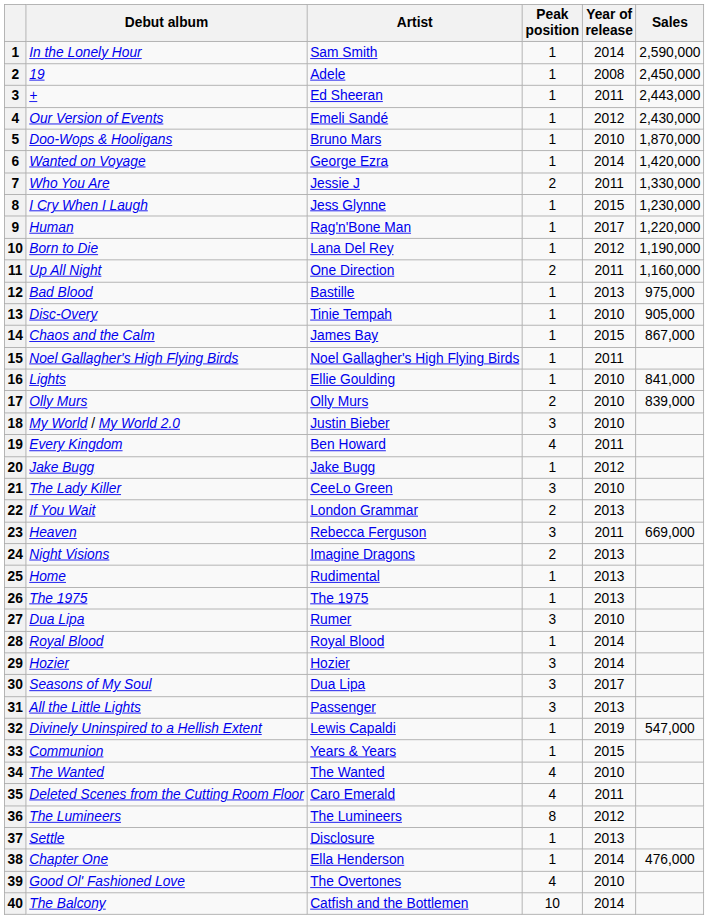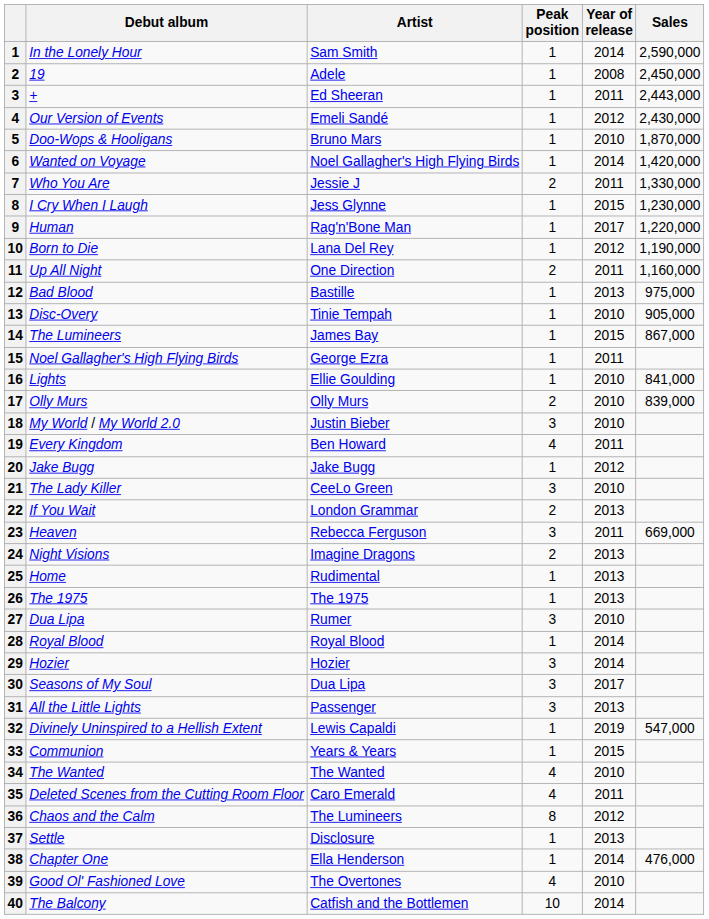6 | Artist: George Ezra -> Noel Gallagher's High Flying Birds
14 | Debut album: Chaos and the Calm -> The Lumineers
15 | Artist: Noel Gallagher's High Flying Birds -> George Ezra
36 | Debut album: The Lumineers -> Chaos and the Calm
